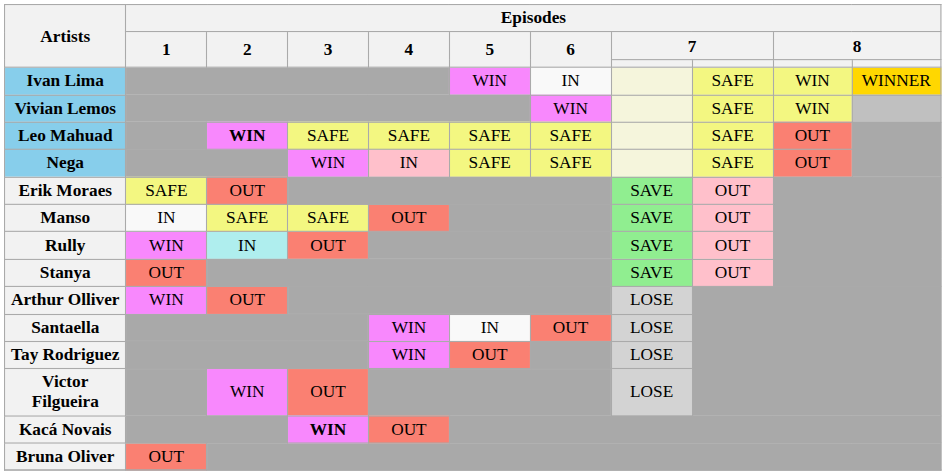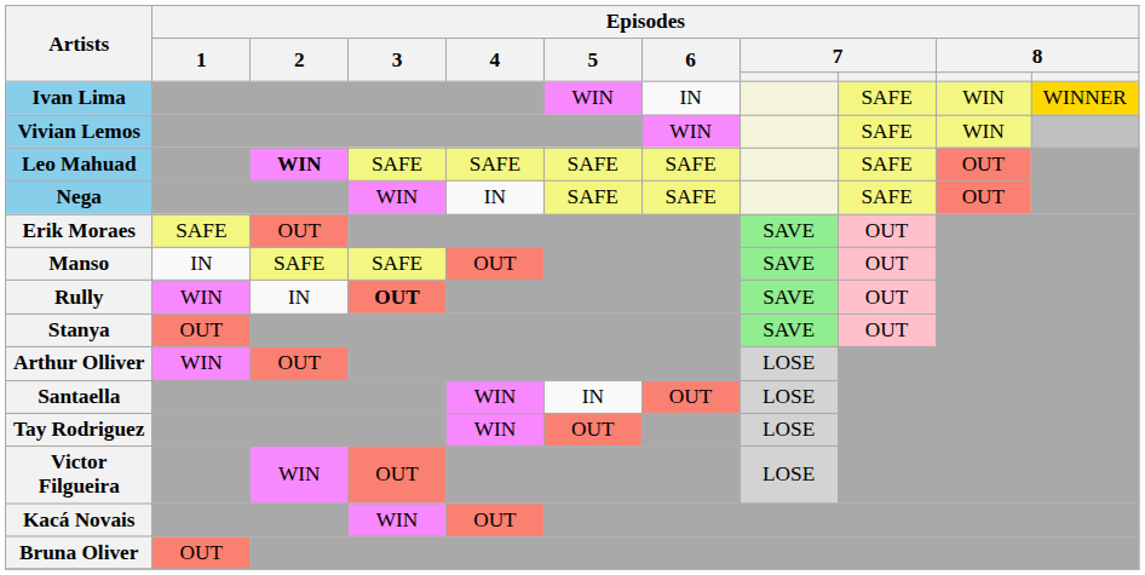Nega | Episodes / 4: pink background -> no background
Rully | Episodes / 2: paleturquoise background -> no background
Rully | Episodes / 3: normal -> bold
Kacá Novais | Episodes / 3: bold -> normal
